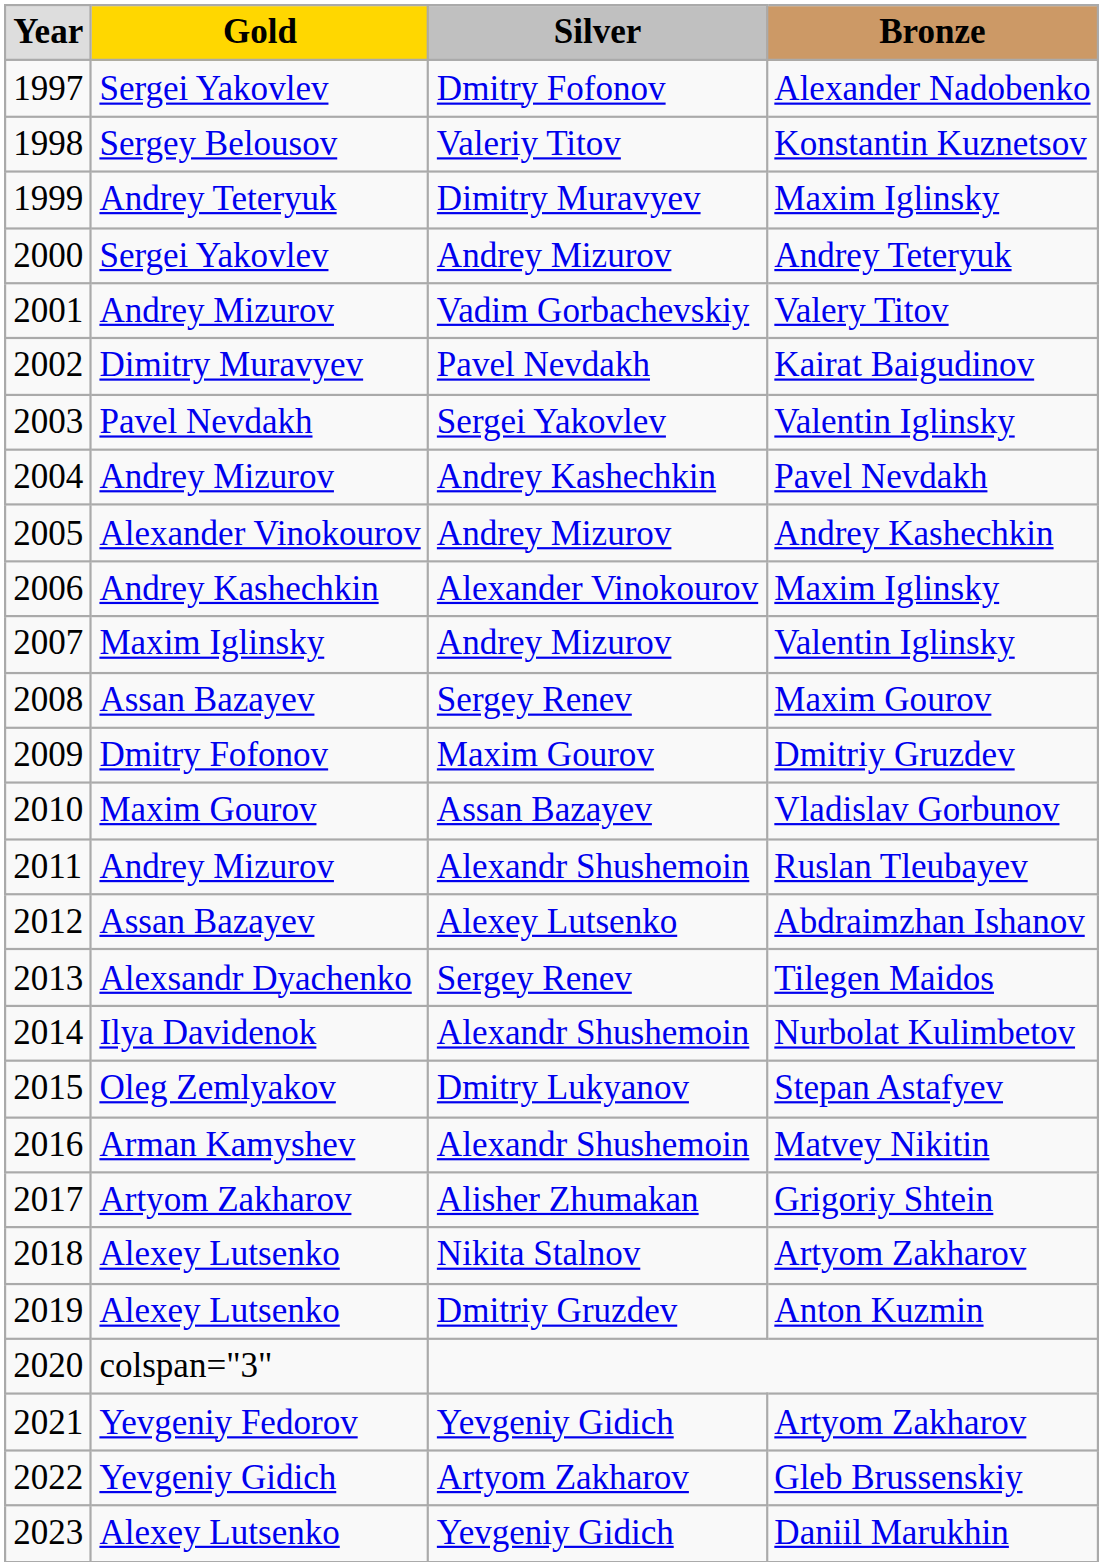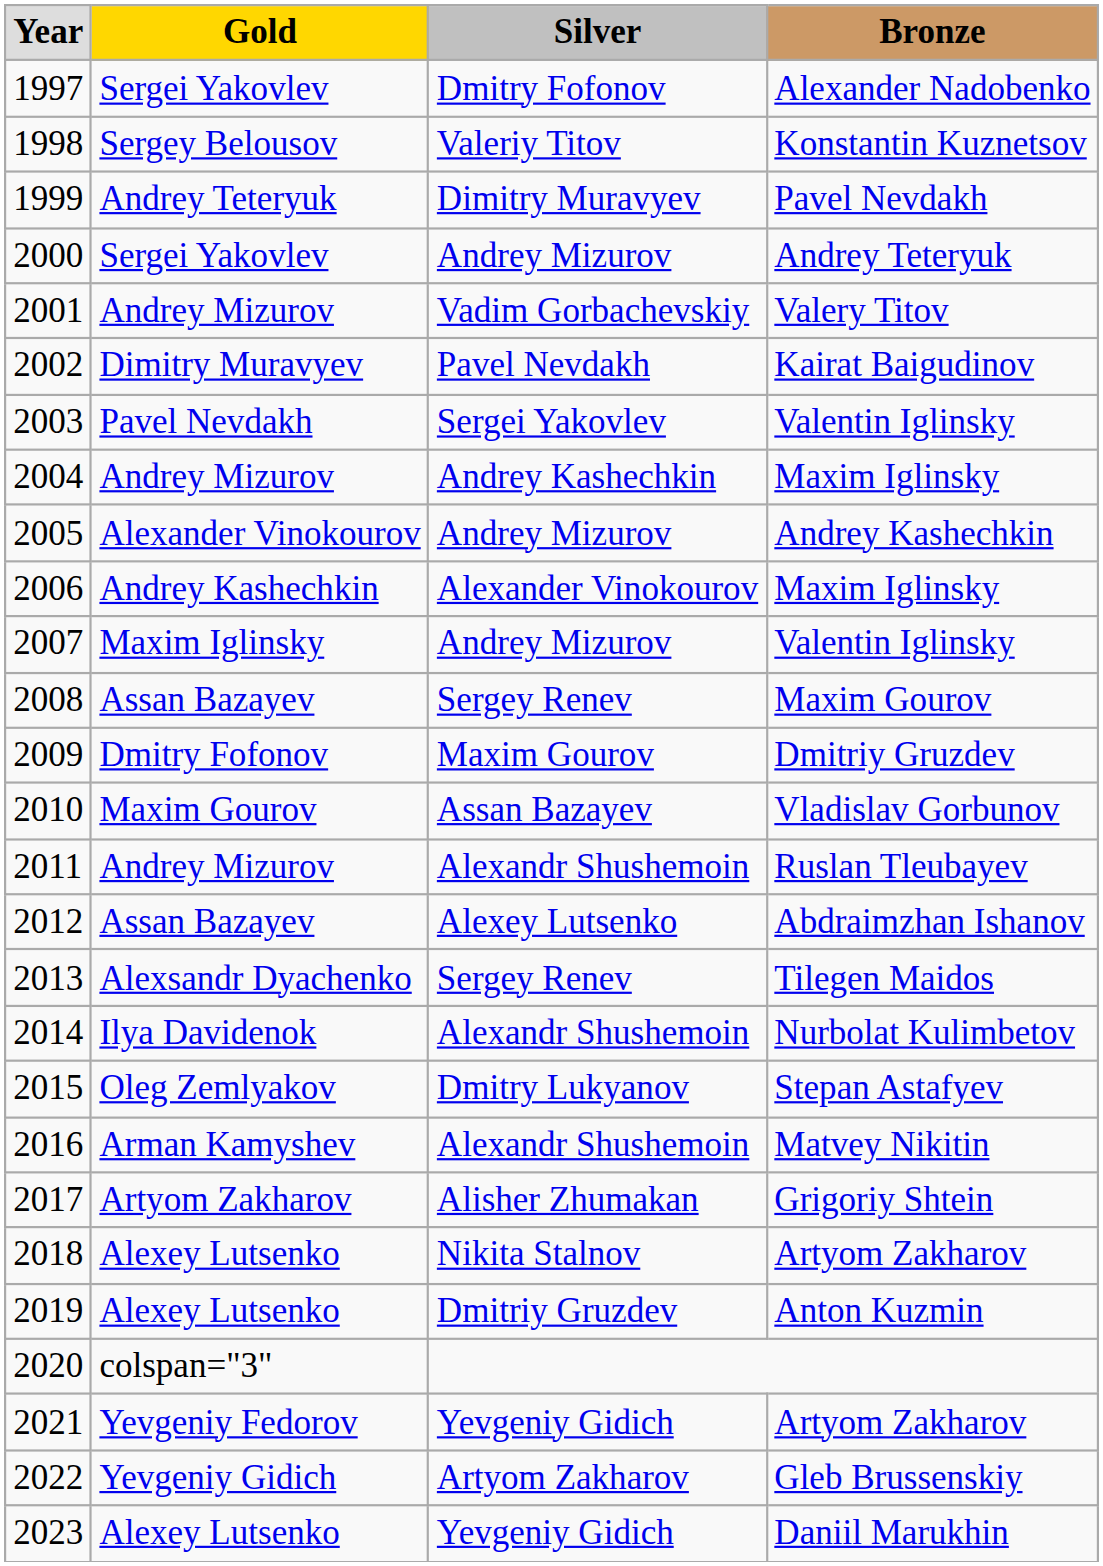1999 | Bronze: Maxim Iglinsky -> Pavel Nevdakh
2004 | Bronze: Pavel Nevdakh -> Maxim Iglinsky
